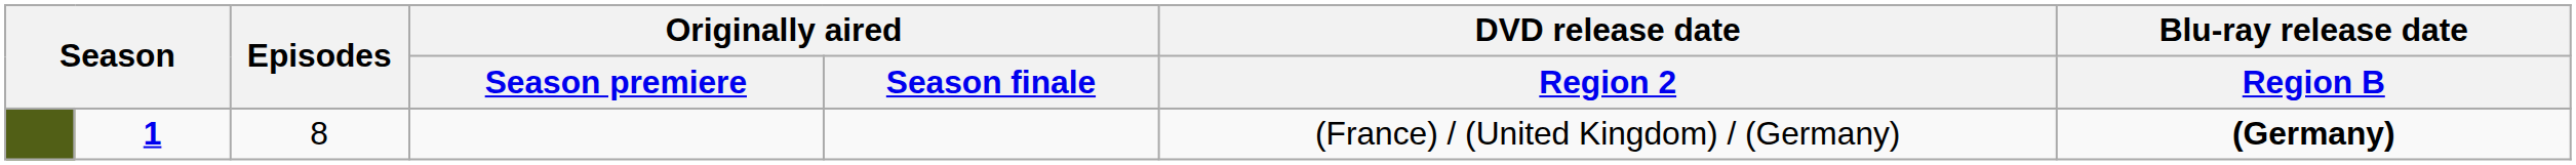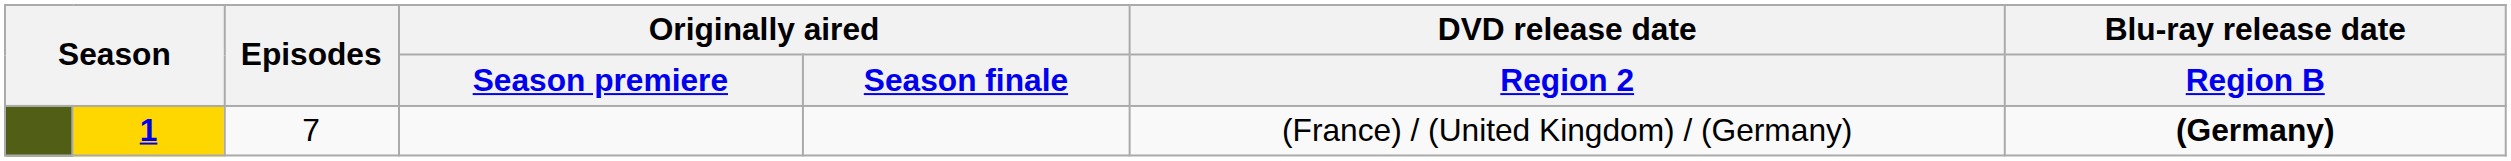row 3 | column 2: no background -> gold background
row 3 | Episodes: 8 -> 7
